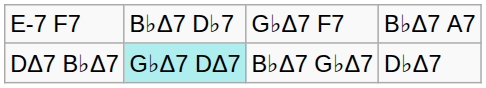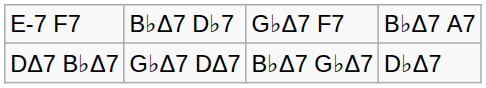DΔ7 B♭Δ7 | column 2: paleturquoise background -> no background
